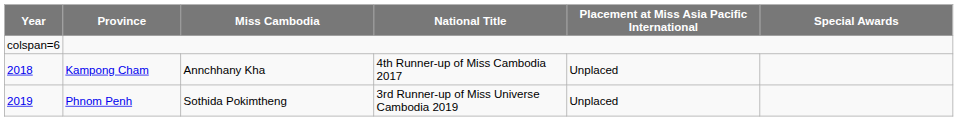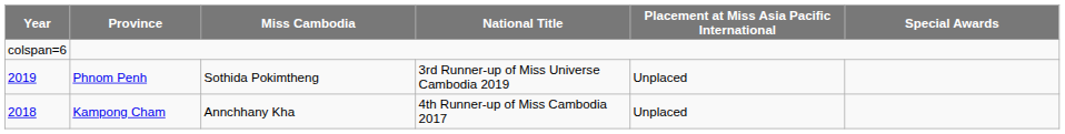rows swapped: Phnom Penh <-> Kampong Cham
